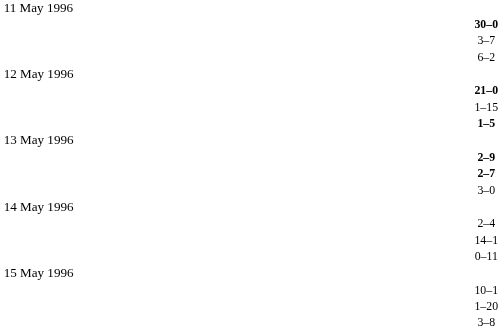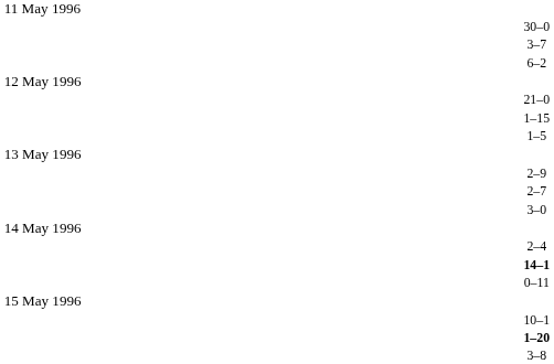30–0 | column 2: bold -> normal
21–0 | column 2: bold -> normal
1–5 | column 2: bold -> normal
2–9 | column 2: bold -> normal
2–7 | column 2: bold -> normal
14–1 | column 2: normal -> bold
1–20 | column 2: normal -> bold
